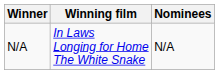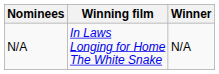columns swapped: Winner <-> Nominees
